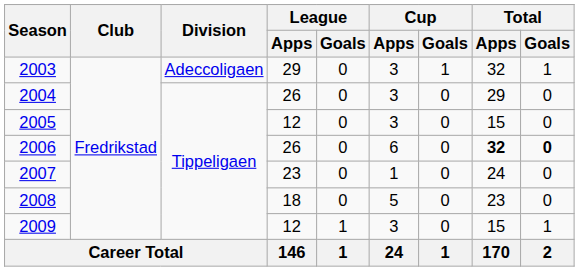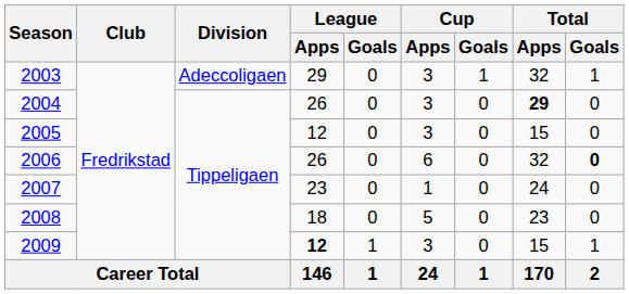2004 | Total / Apps: normal -> bold
2006 | Total / Apps: bold -> normal
2009 | League / Apps: normal -> bold
